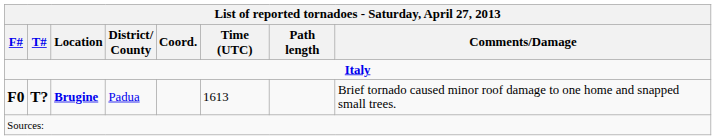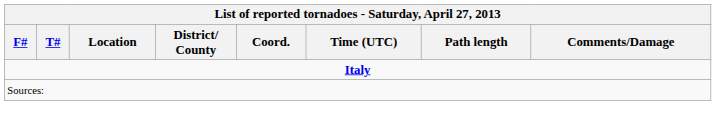- row: F0 | T? | Brugine | Padua | 1613 | Brief tornado caused minor roof damage to one home and snapped small trees.
